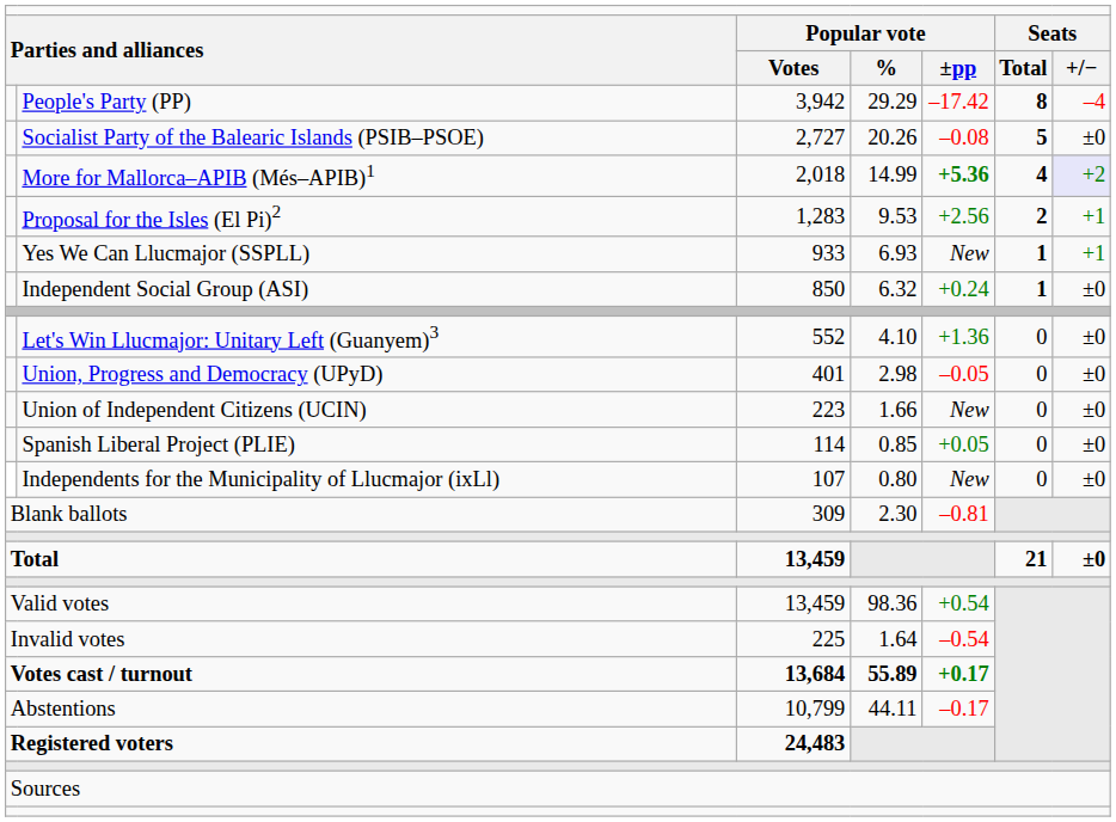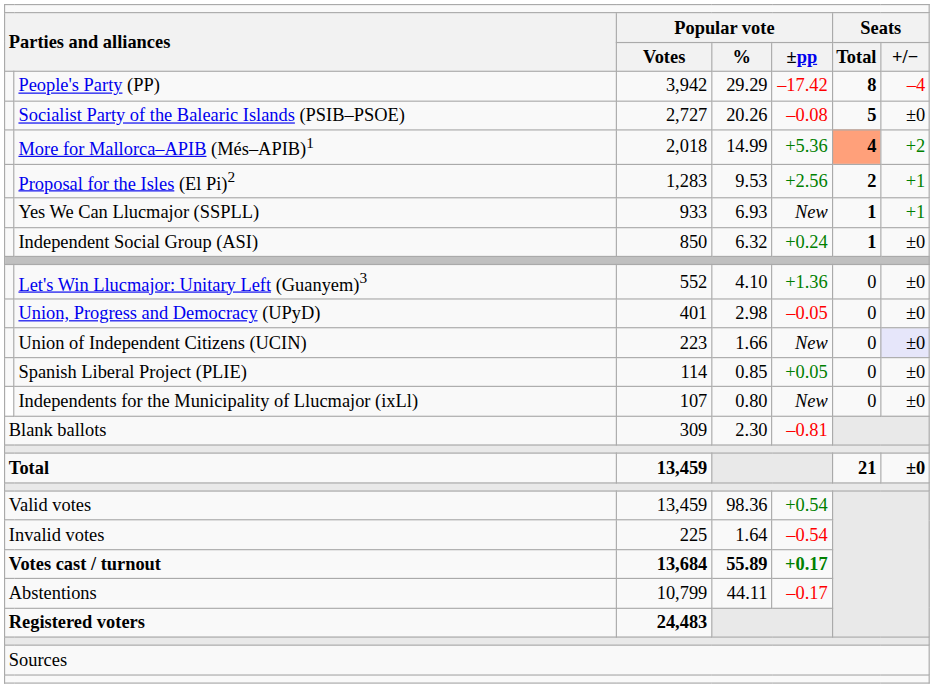More for Mallorca–APIB (Més–APIB)1 | column 5: bold -> normal
More for Mallorca–APIB (Més–APIB)1 | column 6: no background -> lightsalmon background
More for Mallorca–APIB (Més–APIB)1 | column 7: lavender background -> no background
Union of Independent Citizens (UCIN) | column 7: no background -> lavender background
